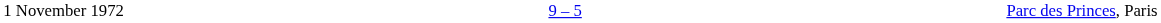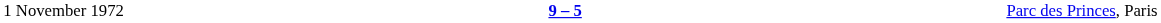1 November 1972 | column 2: normal -> bold
